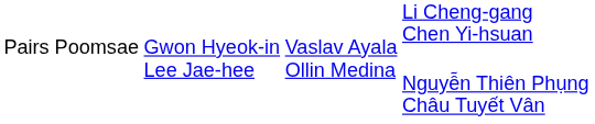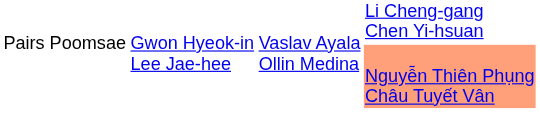row 2 | column 4: no background -> lightsalmon background
